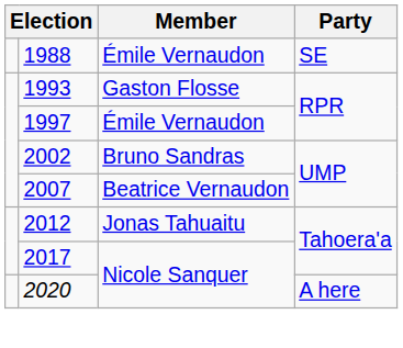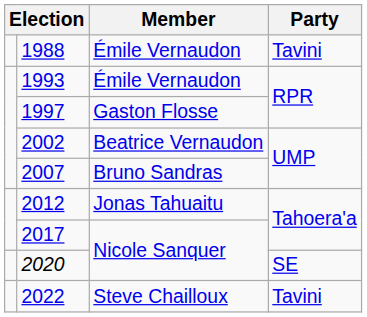1988 | Party: SE -> Tavini
1993 | Member: Gaston Flosse -> Émile Vernaudon
1997 | Member: Émile Vernaudon -> Gaston Flosse
2002 | Member: Bruno Sandras -> Beatrice Vernaudon
2007 | Member: Beatrice Vernaudon -> Bruno Sandras
2020 | Party: A here -> SE
+ row: 2022 | Steve Chailloux | Tavini
